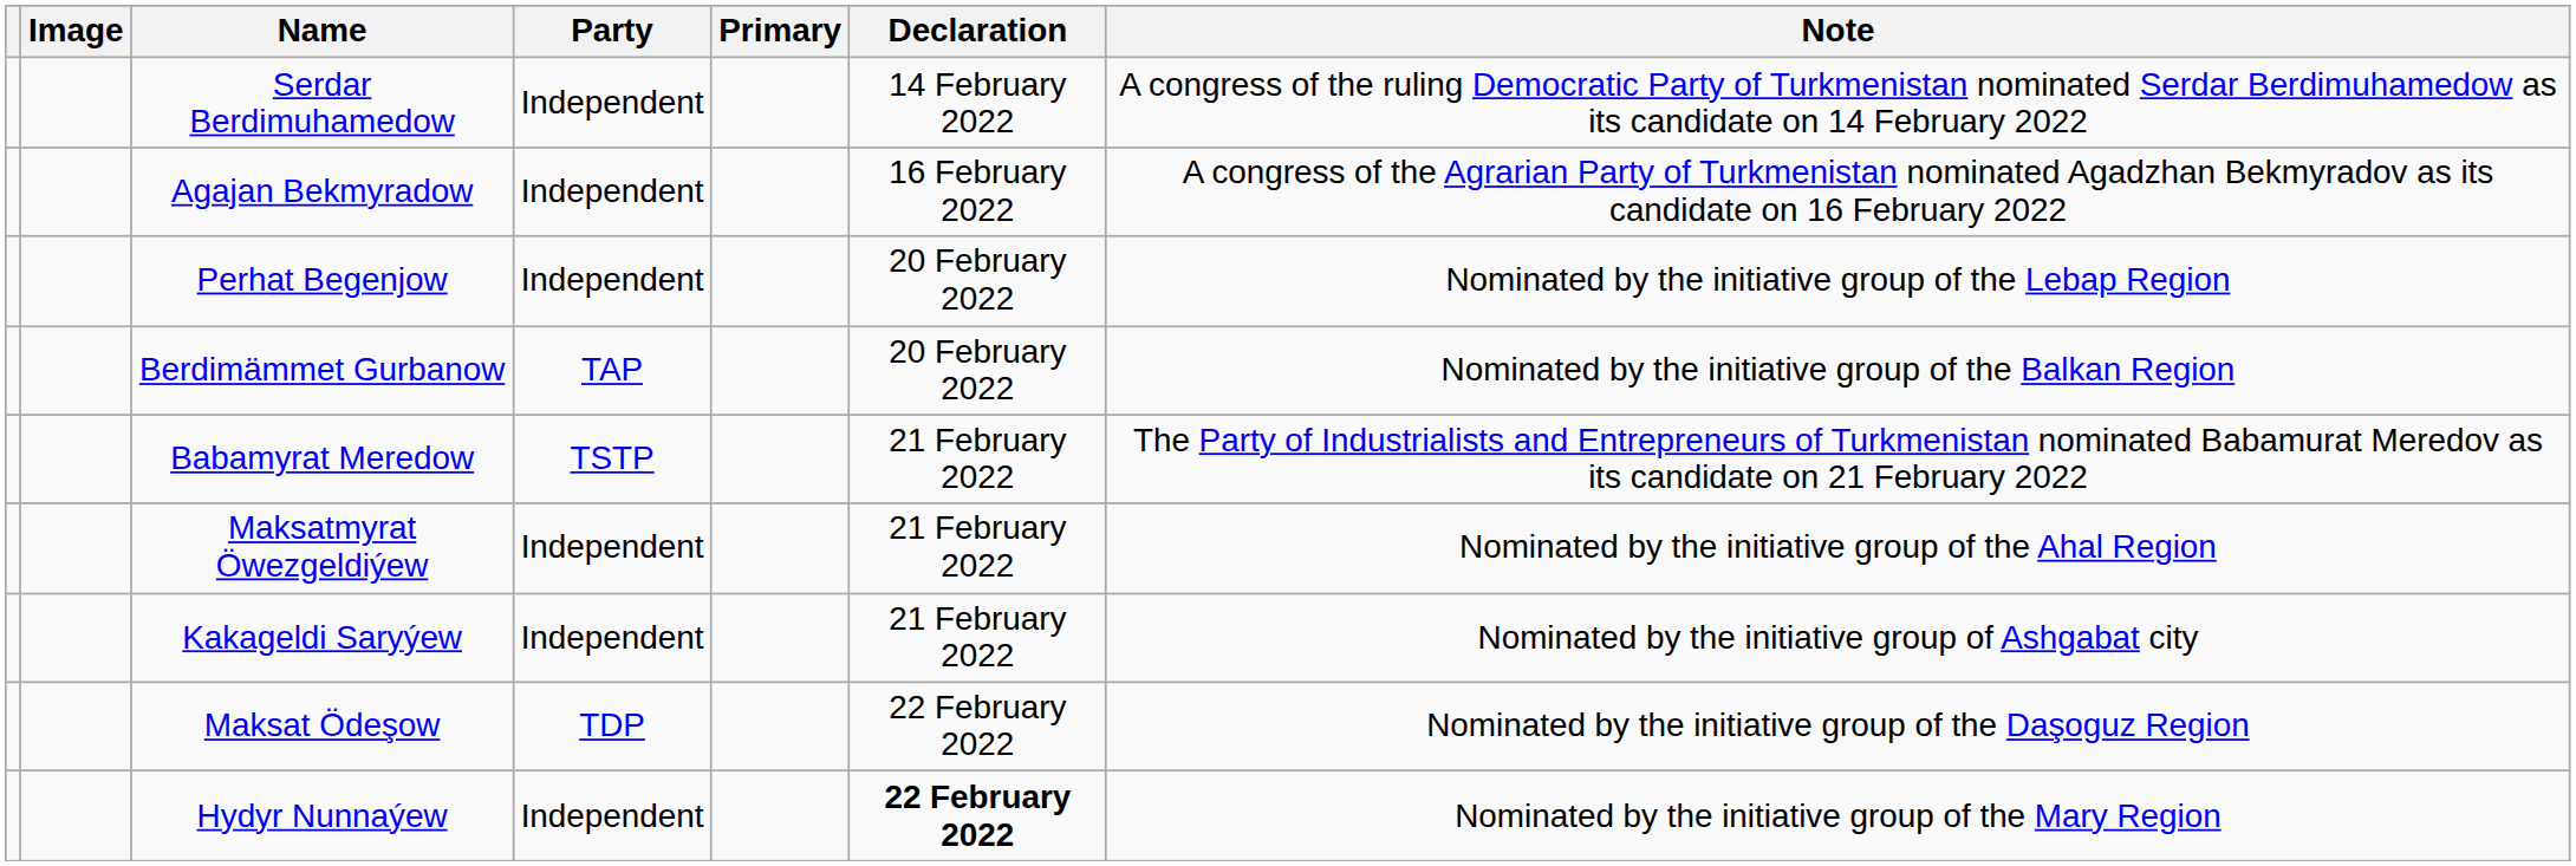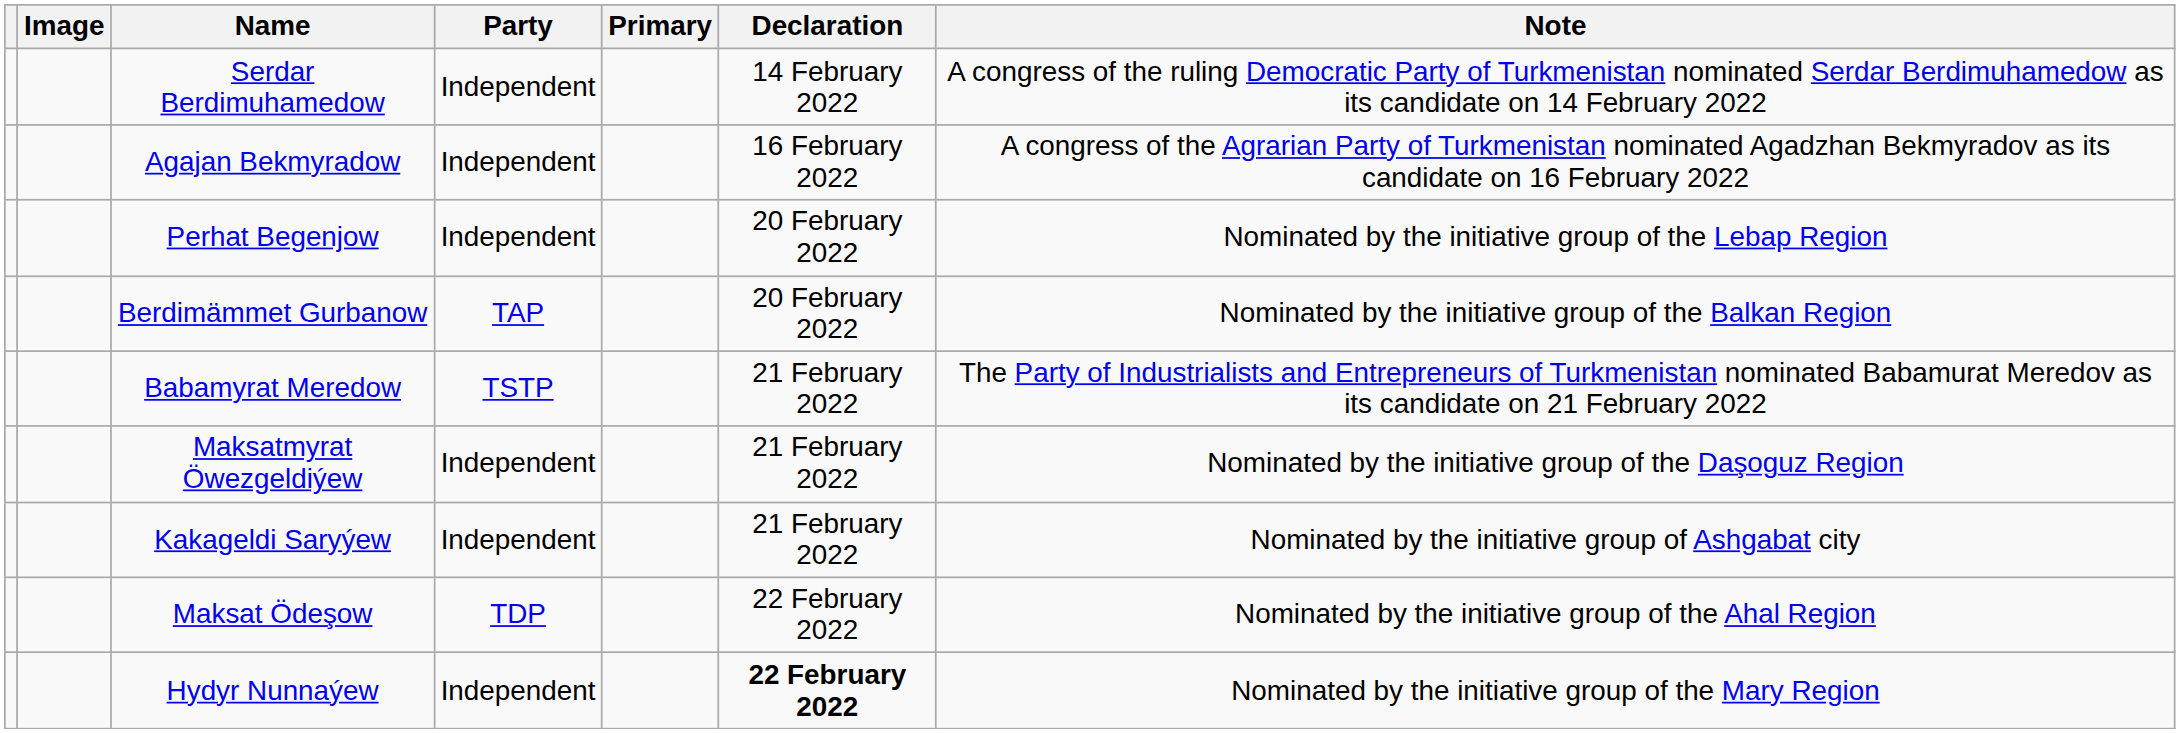Maksatmyrat Öwezgeldiýew | Note: Nominated by the initiative group of the Ahal Region -> Nominated by the initiative group of the Daşoguz Region
Maksat Ödeşow | Note: Nominated by the initiative group of the Daşoguz Region -> Nominated by the initiative group of the Ahal Region
